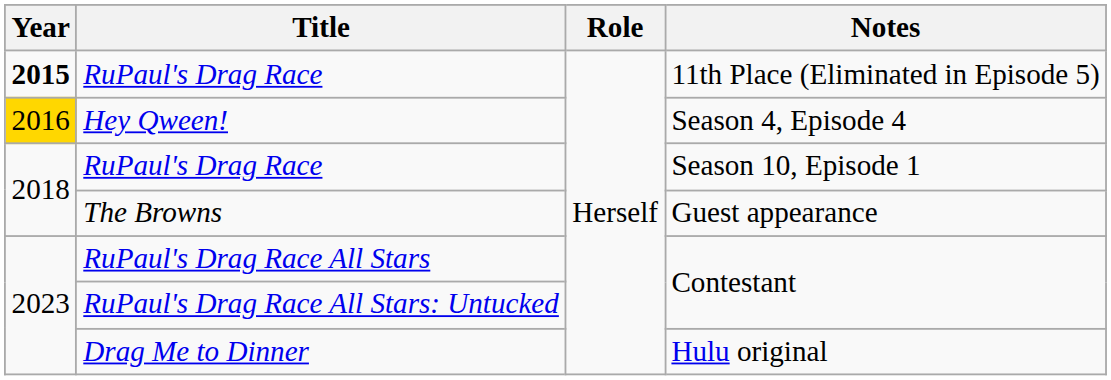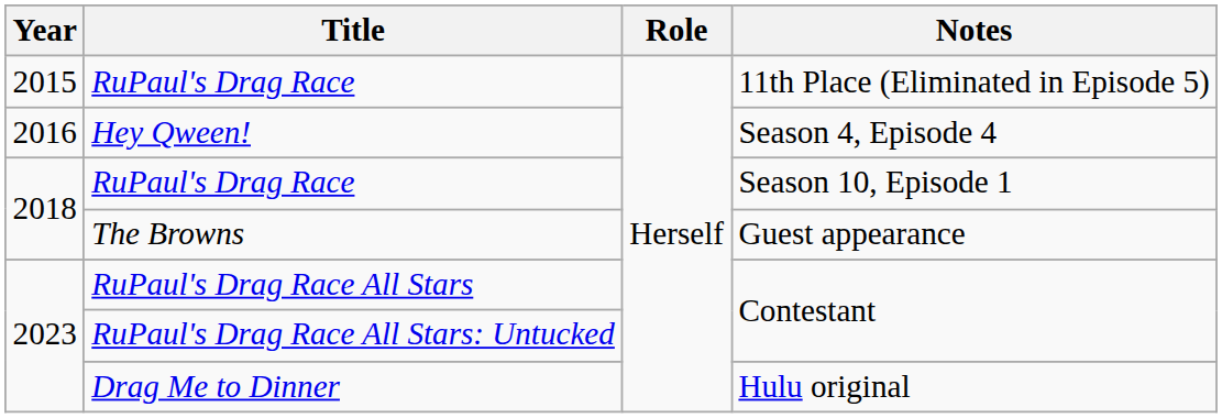RuPaul's Drag Race / 11th Place (Eliminated in Episode 5) | Year: bold -> normal
Hey Qween! | Year: gold background -> no background
